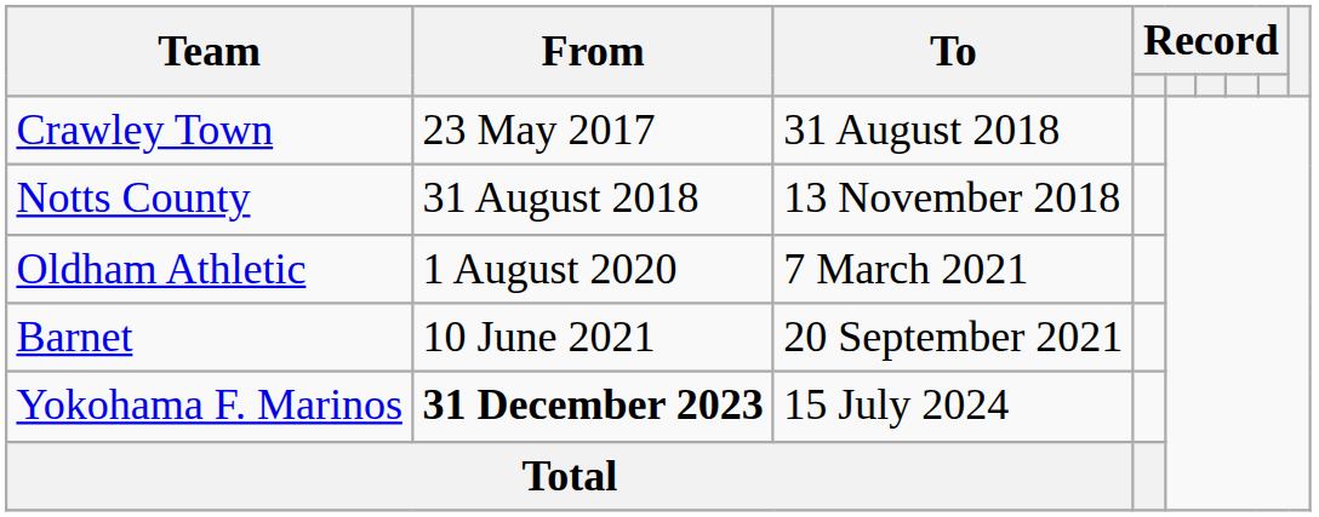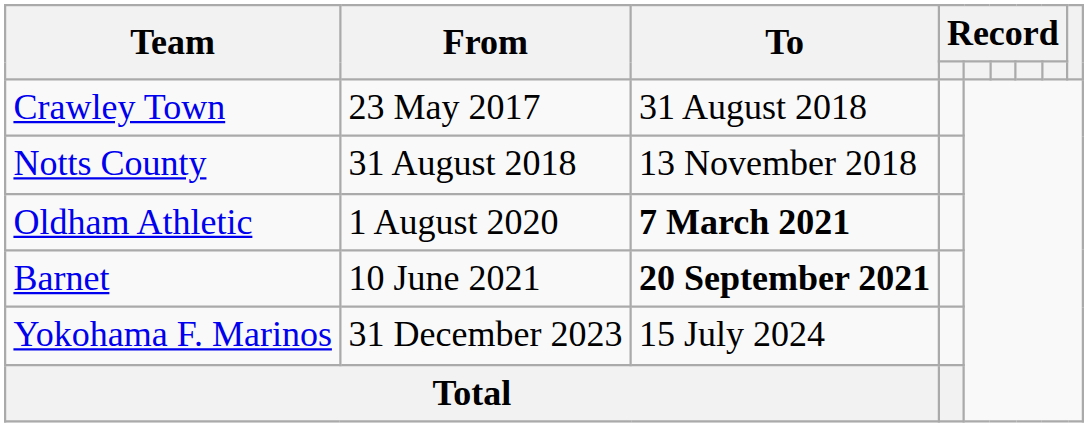Oldham Athletic | To: normal -> bold
Barnet | To: normal -> bold
Yokohama F. Marinos | From: bold -> normal
